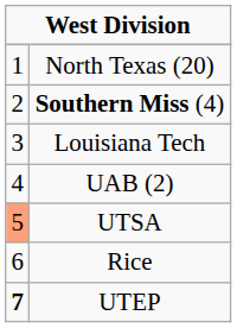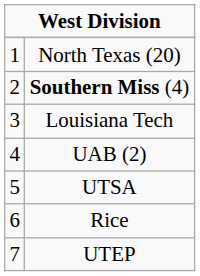UTSA | column 1: lightsalmon background -> no background
UTEP | column 1: bold -> normal
